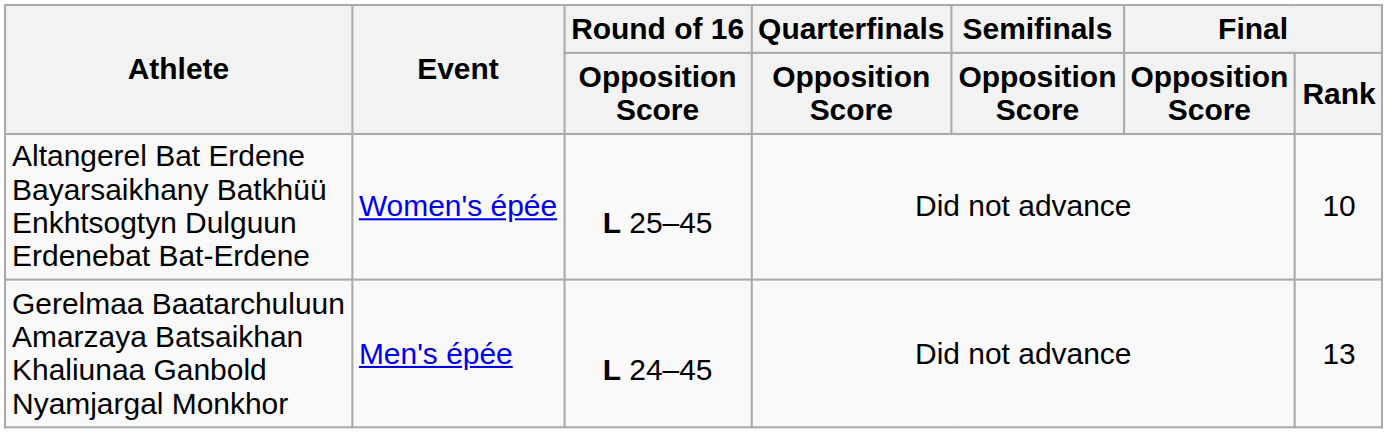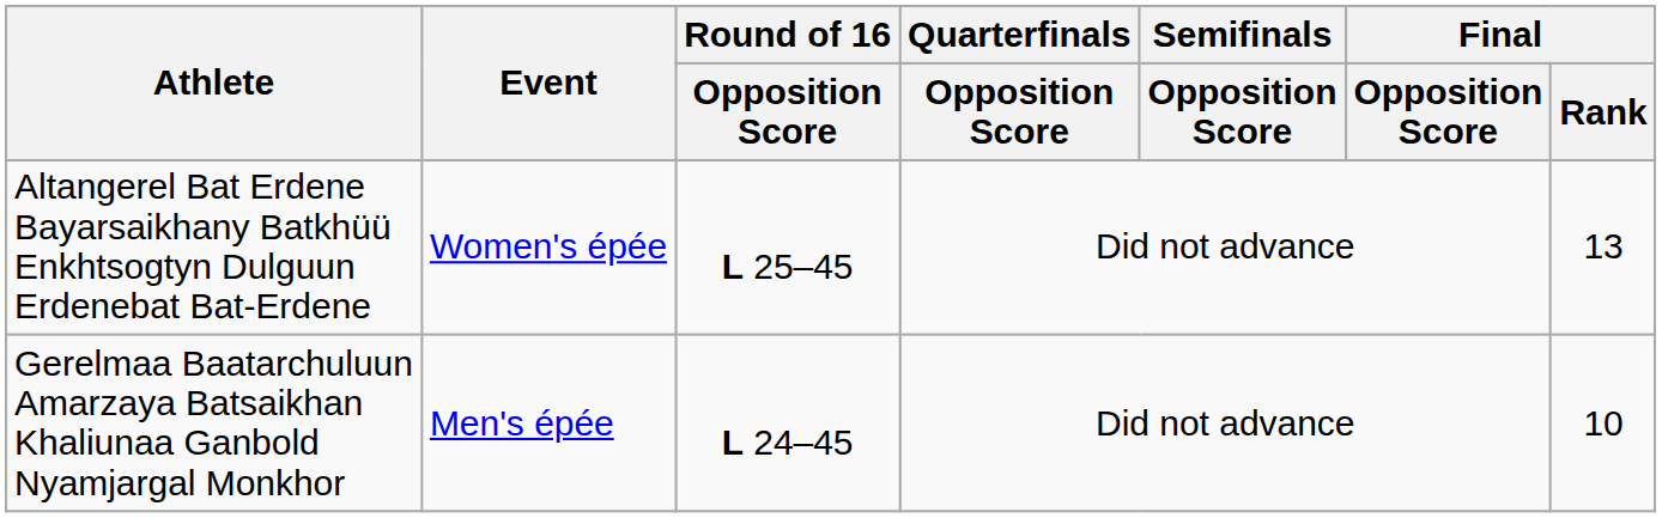row 3 | Final / Rank: 10 -> 13
row 4 | Final / Rank: 13 -> 10
